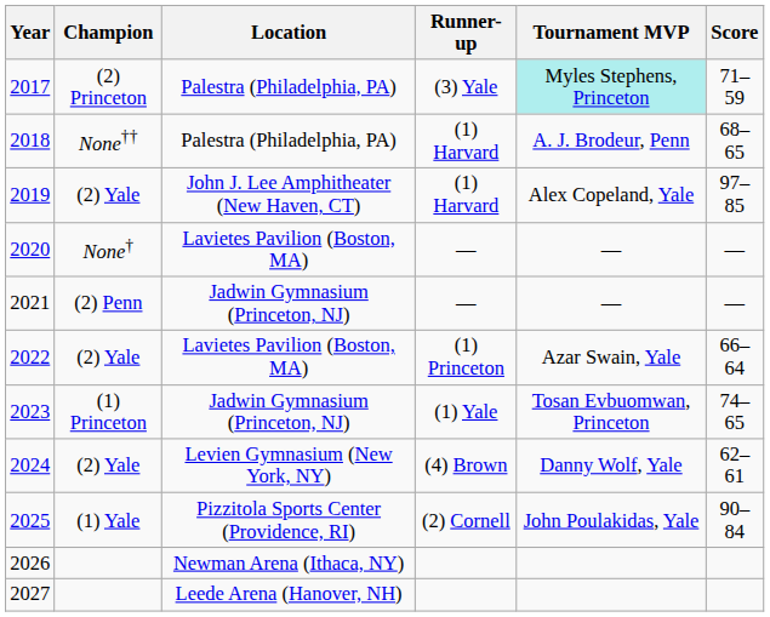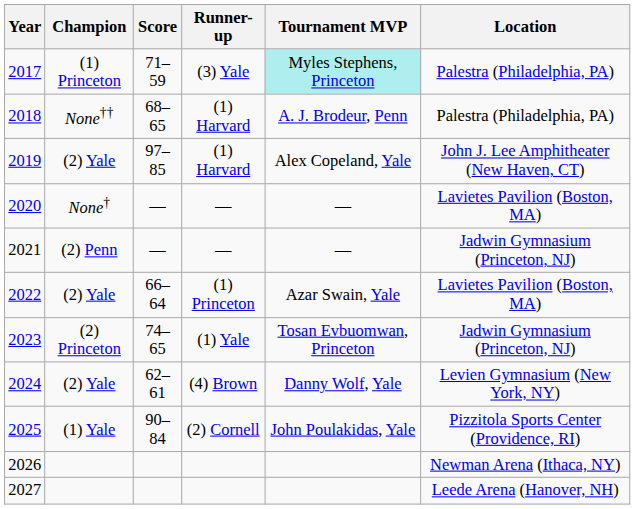columns swapped: Score <-> Location
2017 | Champion: (2) Princeton -> (1) Princeton
2023 | Champion: (1) Princeton -> (2) Princeton
